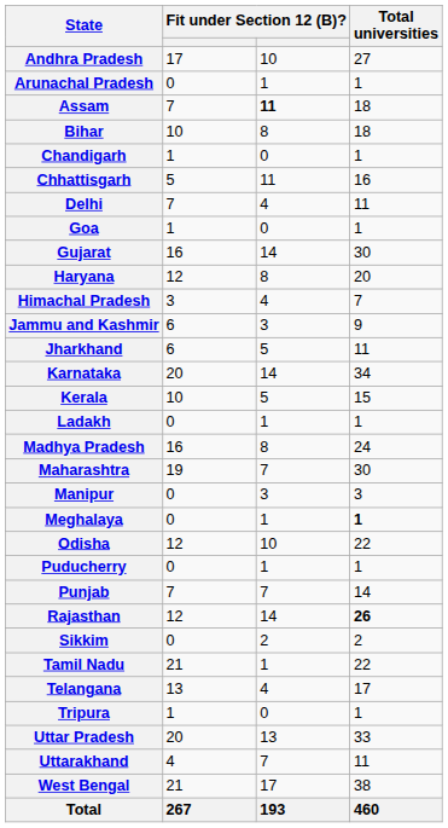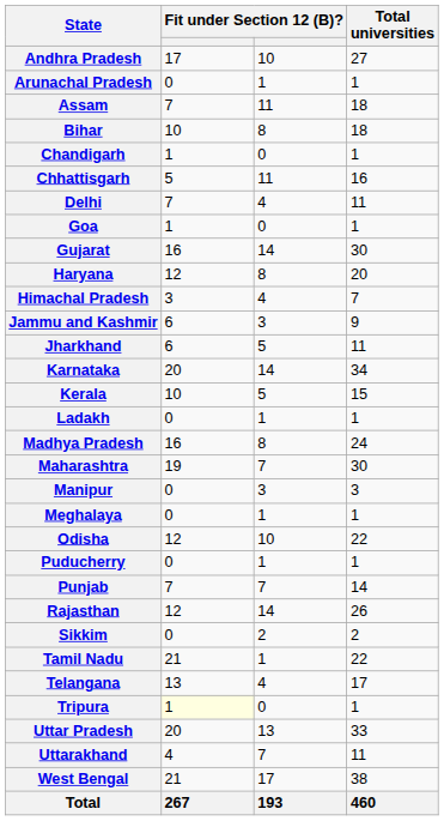Assam | column 3: bold -> normal
Meghalaya | Total universities: bold -> normal
Rajasthan | Total universities: bold -> normal
Tripura | column 2: no background -> lightyellow background
